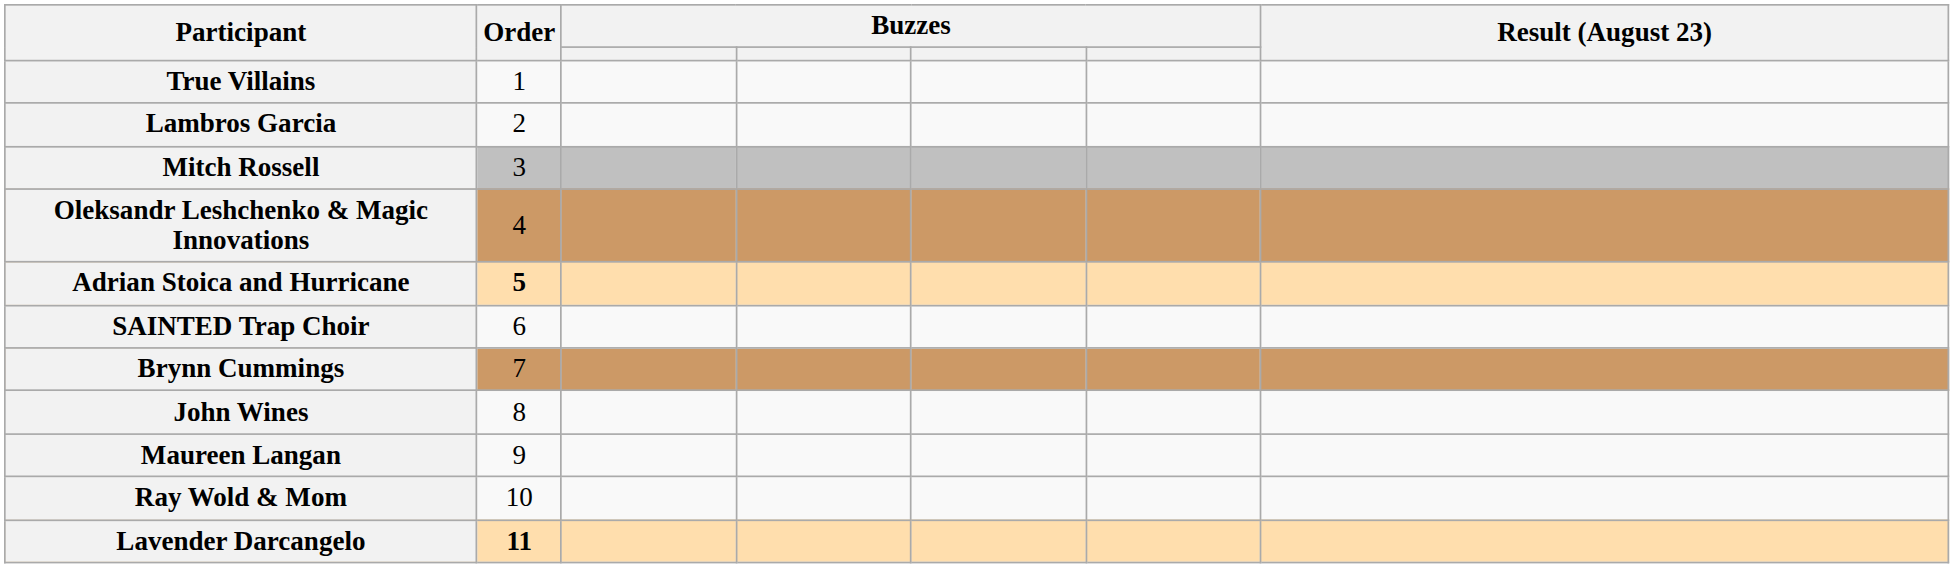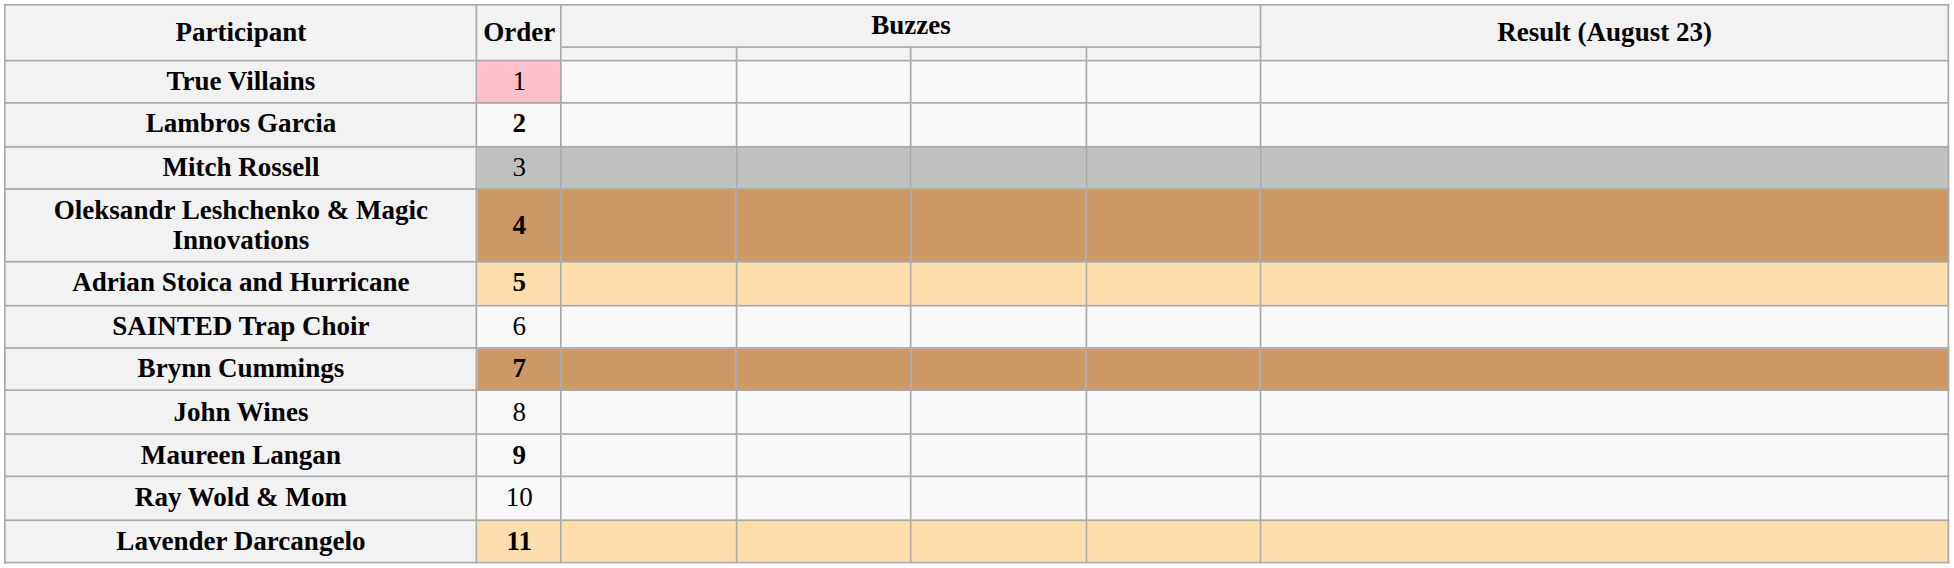True Villains | Order: no background -> pink background
Lambros Garcia | Order: normal -> bold
Oleksandr Leshchenko & Magic Innovations | Order: normal -> bold
Brynn Cummings | Order: normal -> bold
Maureen Langan | Order: normal -> bold
